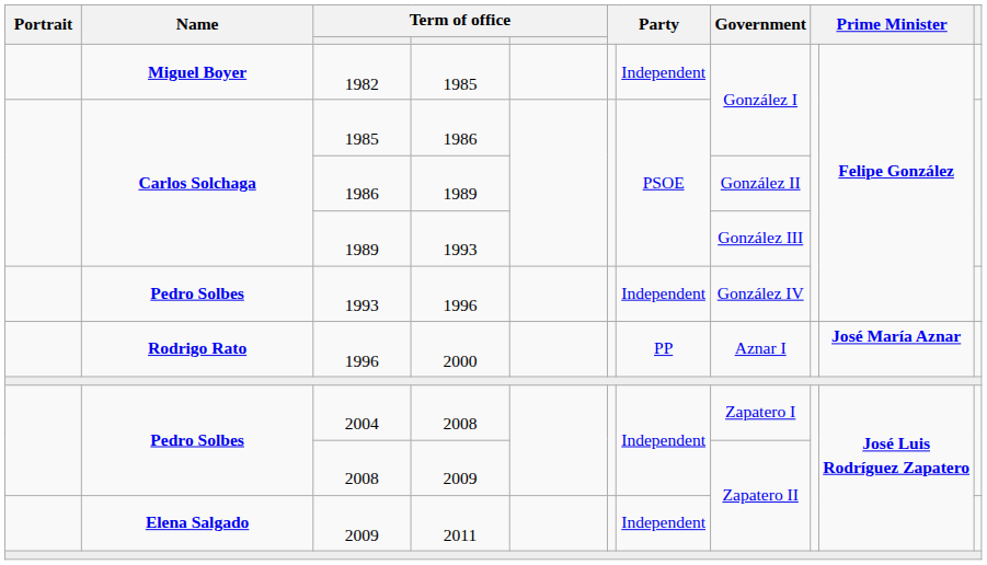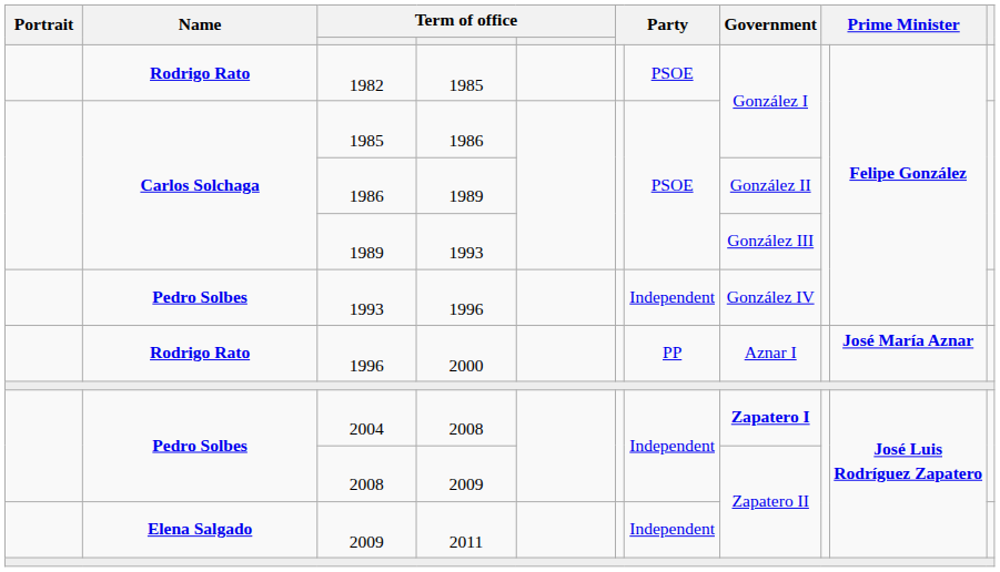1982 | Name: Miguel Boyer -> Rodrigo Rato
1982 | column 7: Independent -> PSOE
2004 | Government: normal -> bold
